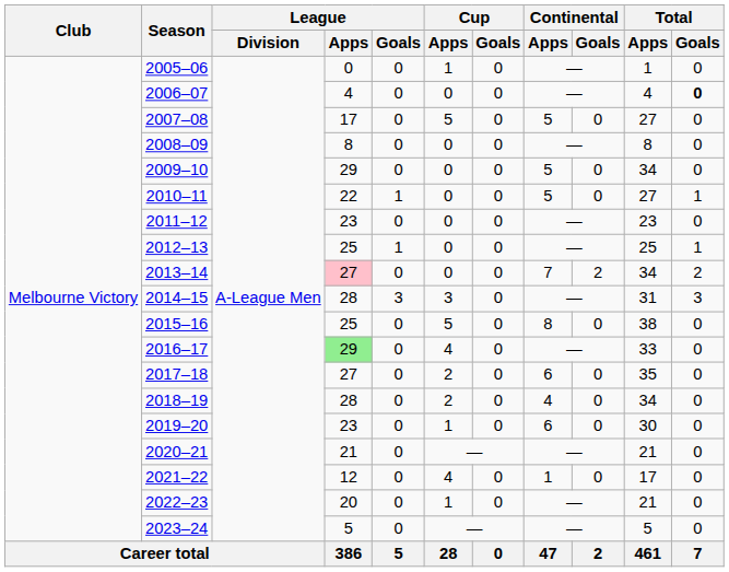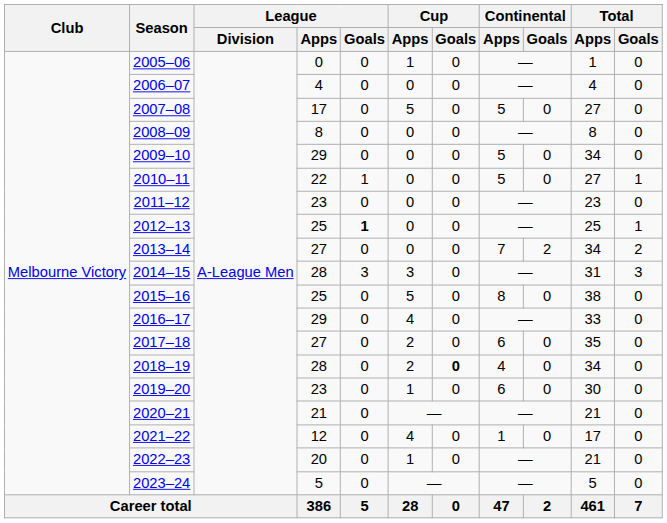2006–07 | Total / Goals: bold -> normal
2012–13 | League / Goals: normal -> bold
2013–14 | League / Apps: pink background -> no background
2016–17 | League / Apps: lightgreen background -> no background
2018–19 | Cup / Goals: normal -> bold
